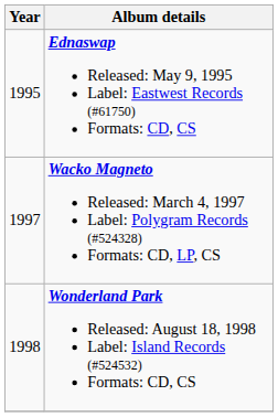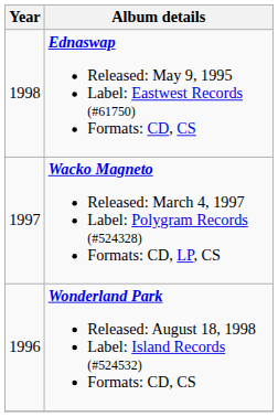row 2 | Year: 1995 -> 1998
row 4 | Year: 1998 -> 1996
